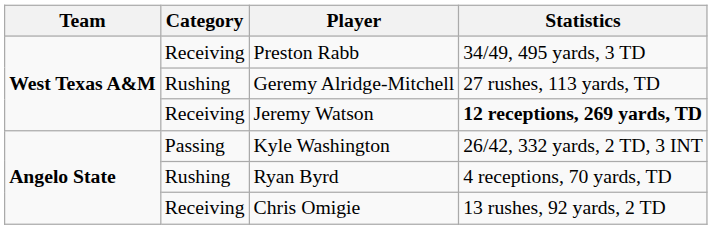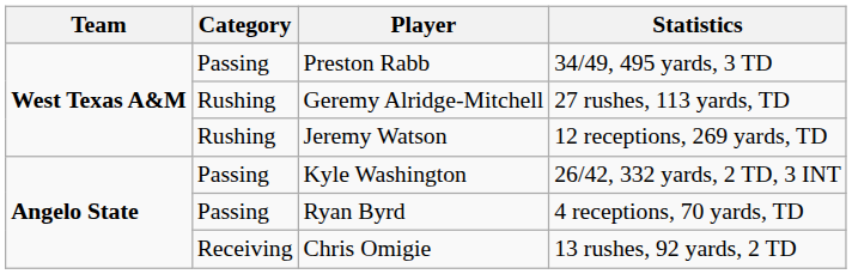Preston Rabb | Category: Receiving -> Passing
Jeremy Watson | Category: Receiving -> Rushing
Jeremy Watson | Statistics: bold -> normal
Ryan Byrd | Category: Rushing -> Passing
